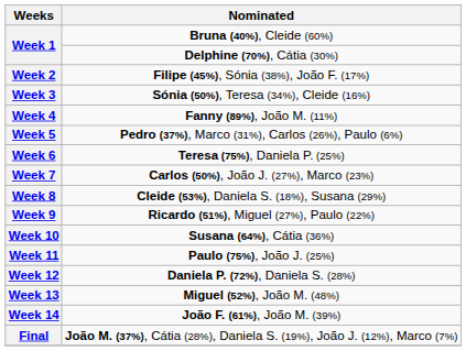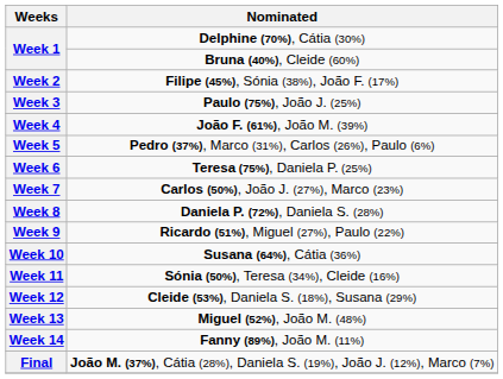row 2 | Nominated: Bruna (40%), Cleide (60%) -> Delphine (70%), Cátia (30%)
row 3 | Nominated: Delphine (70%), Cátia (30%) -> Bruna (40%), Cleide (60%)
row 5 | Nominated: Sónia (50%), Teresa (34%), Cleide (16%) -> Paulo (75%), João J. (25%)
row 6 | Nominated: Fanny (89%), João M. (11%) -> João F. (61%), João M. (39%)
row 10 | Nominated: Cleide (53%), Daniela S. (18%), Susana (29%) -> Daniela P. (72%), Daniela S. (28%)
row 13 | Nominated: Paulo (75%), João J. (25%) -> Sónia (50%), Teresa (34%), Cleide (16%)
row 14 | Nominated: Daniela P. (72%), Daniela S. (28%) -> Cleide (53%), Daniela S. (18%), Susana (29%)
row 16 | Nominated: João F. (61%), João M. (39%) -> Fanny (89%), João M. (11%)
